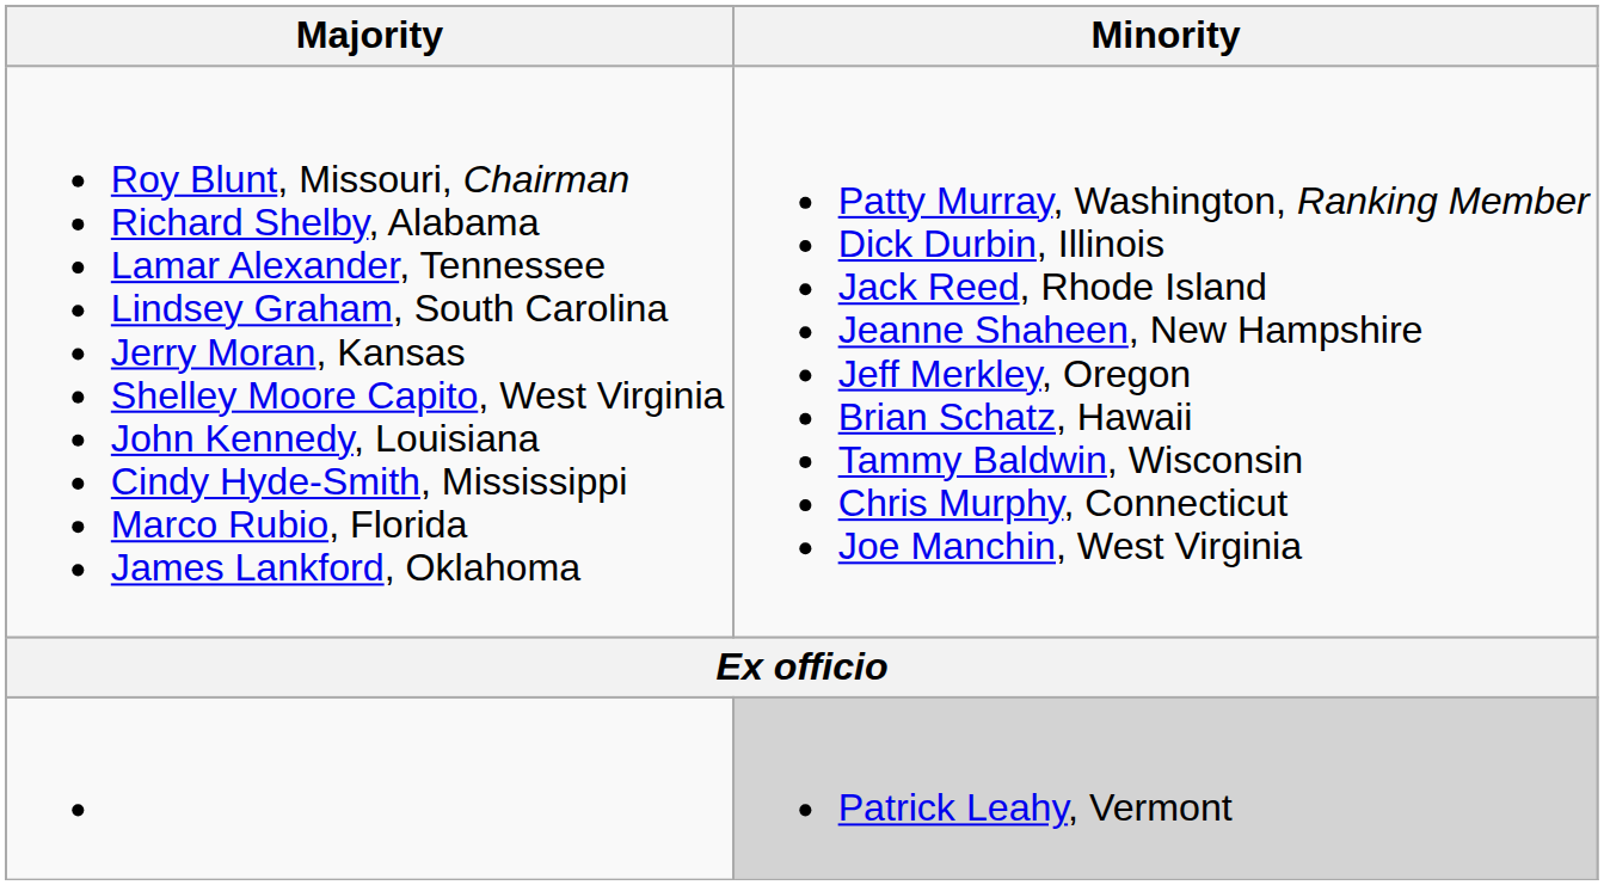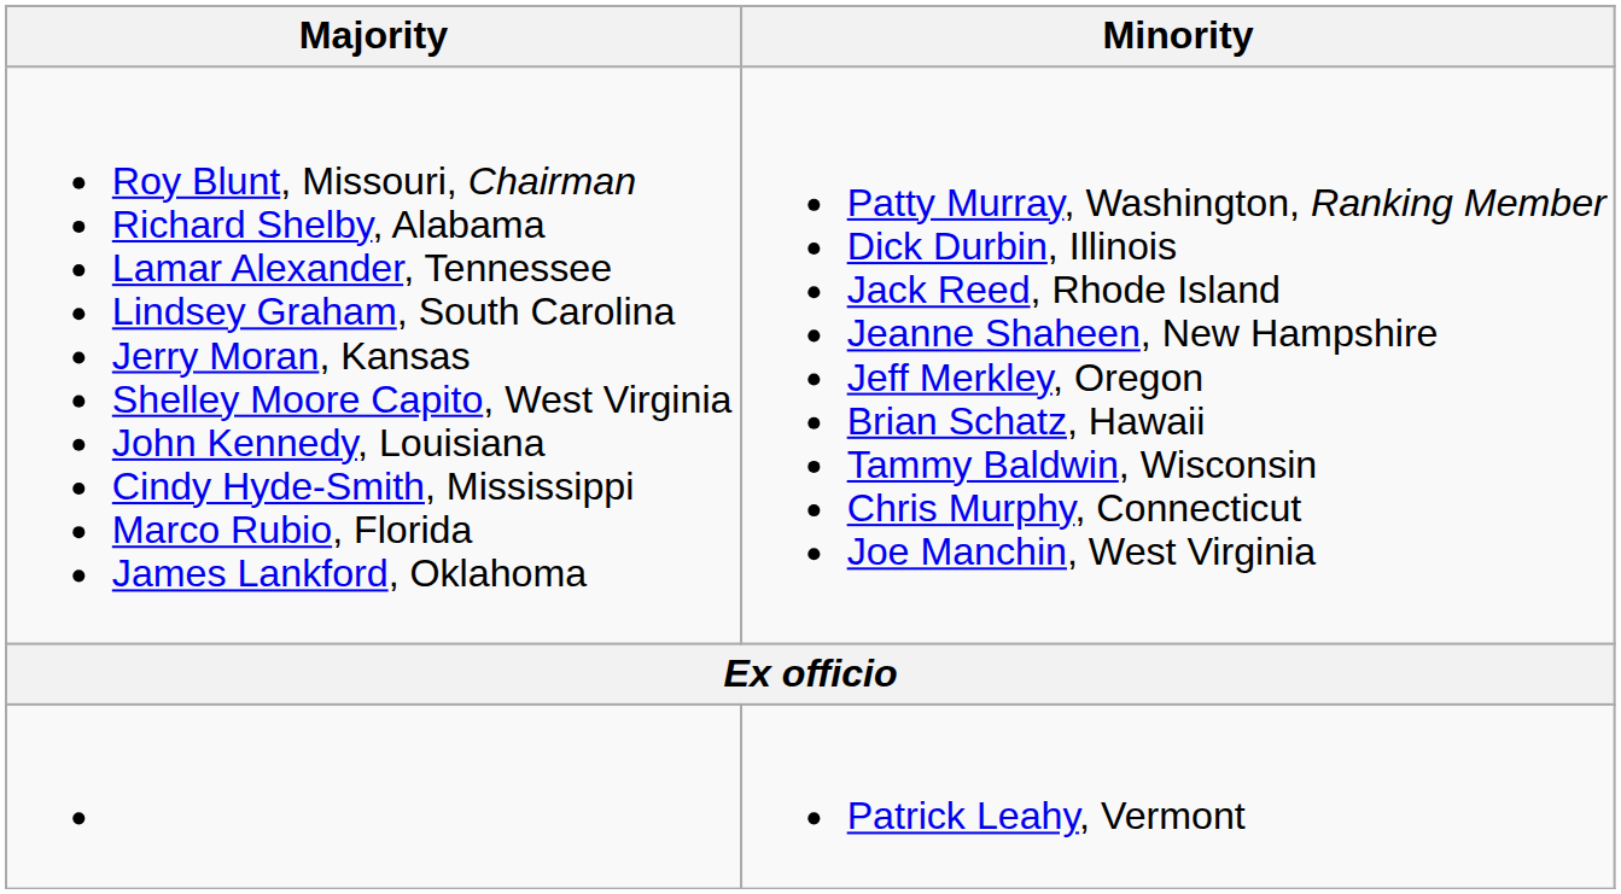row 4 | Minority: lightgrey background -> no background
